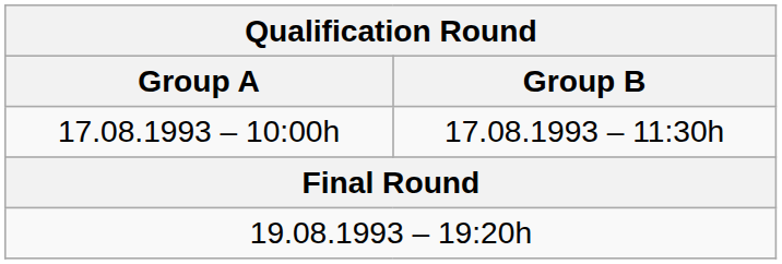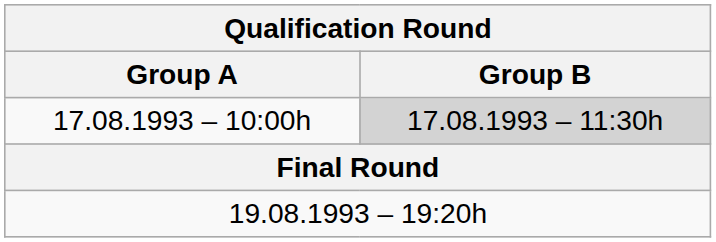17.08.1993 – 10:00h | Group B: no background -> lightgrey background
